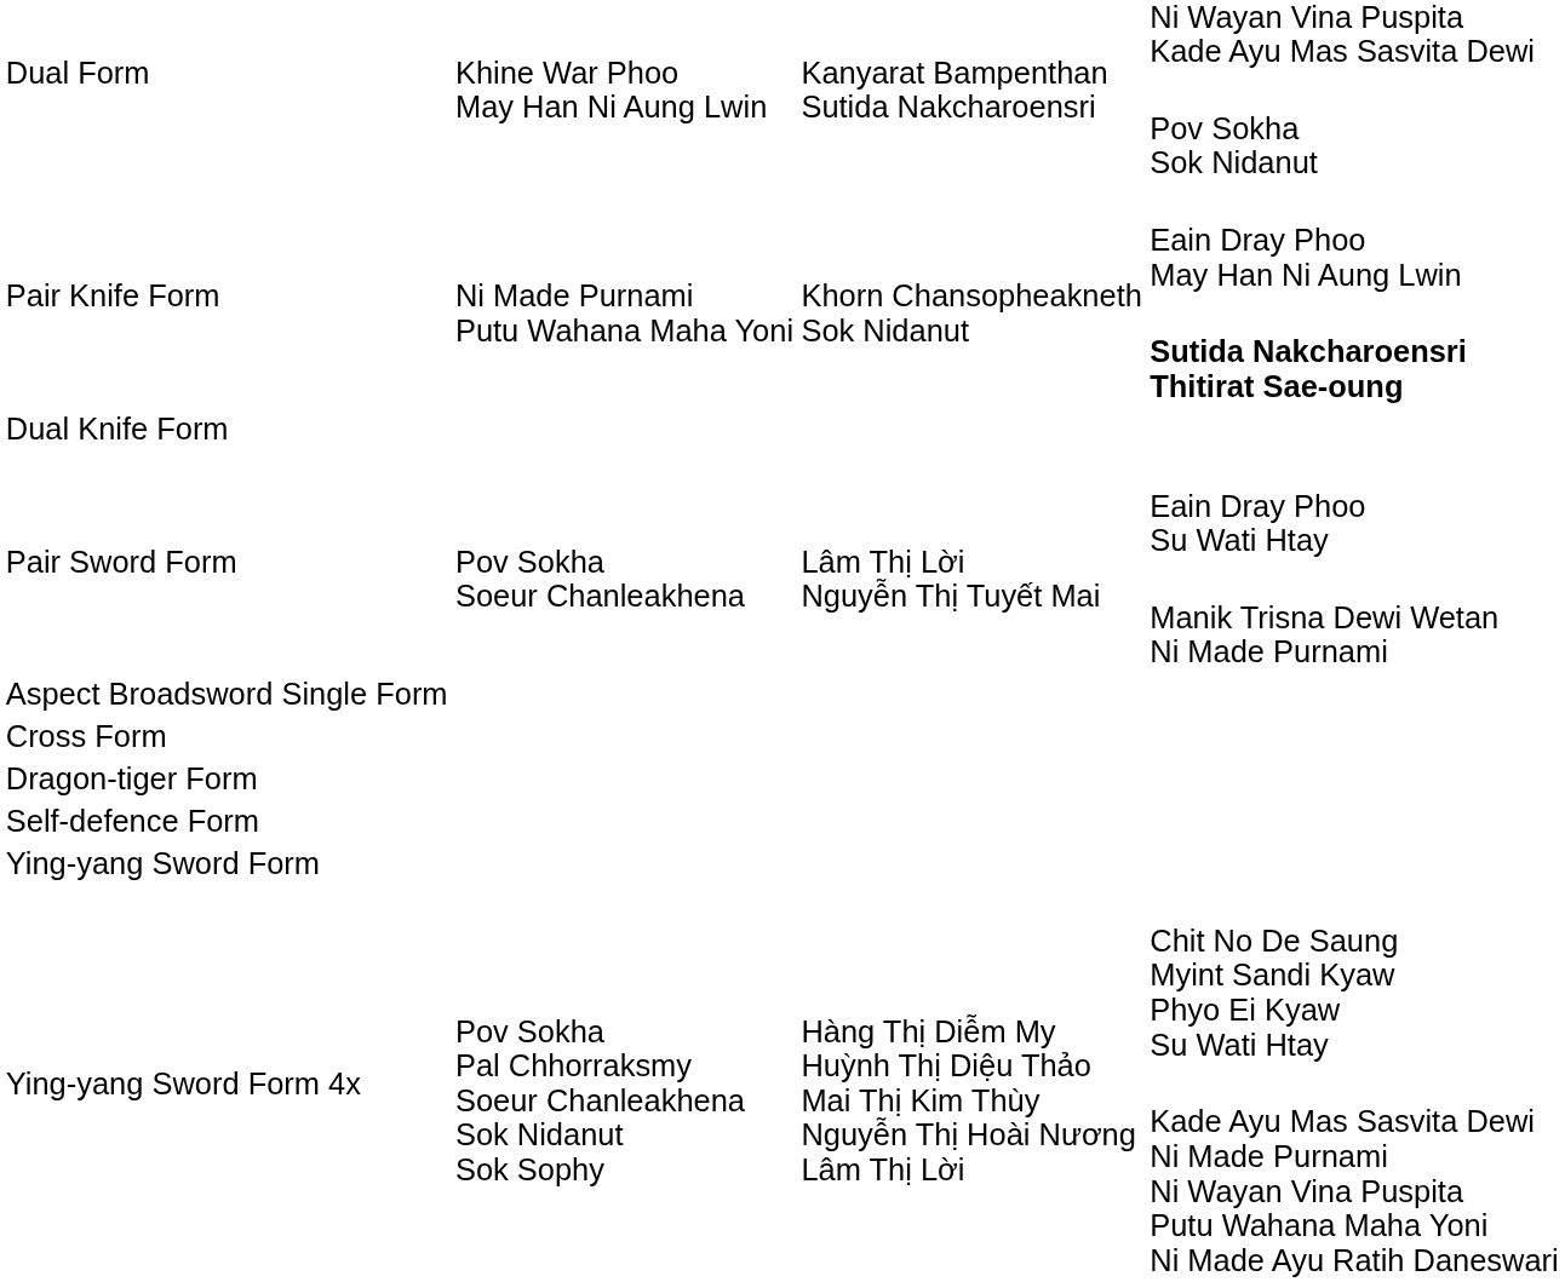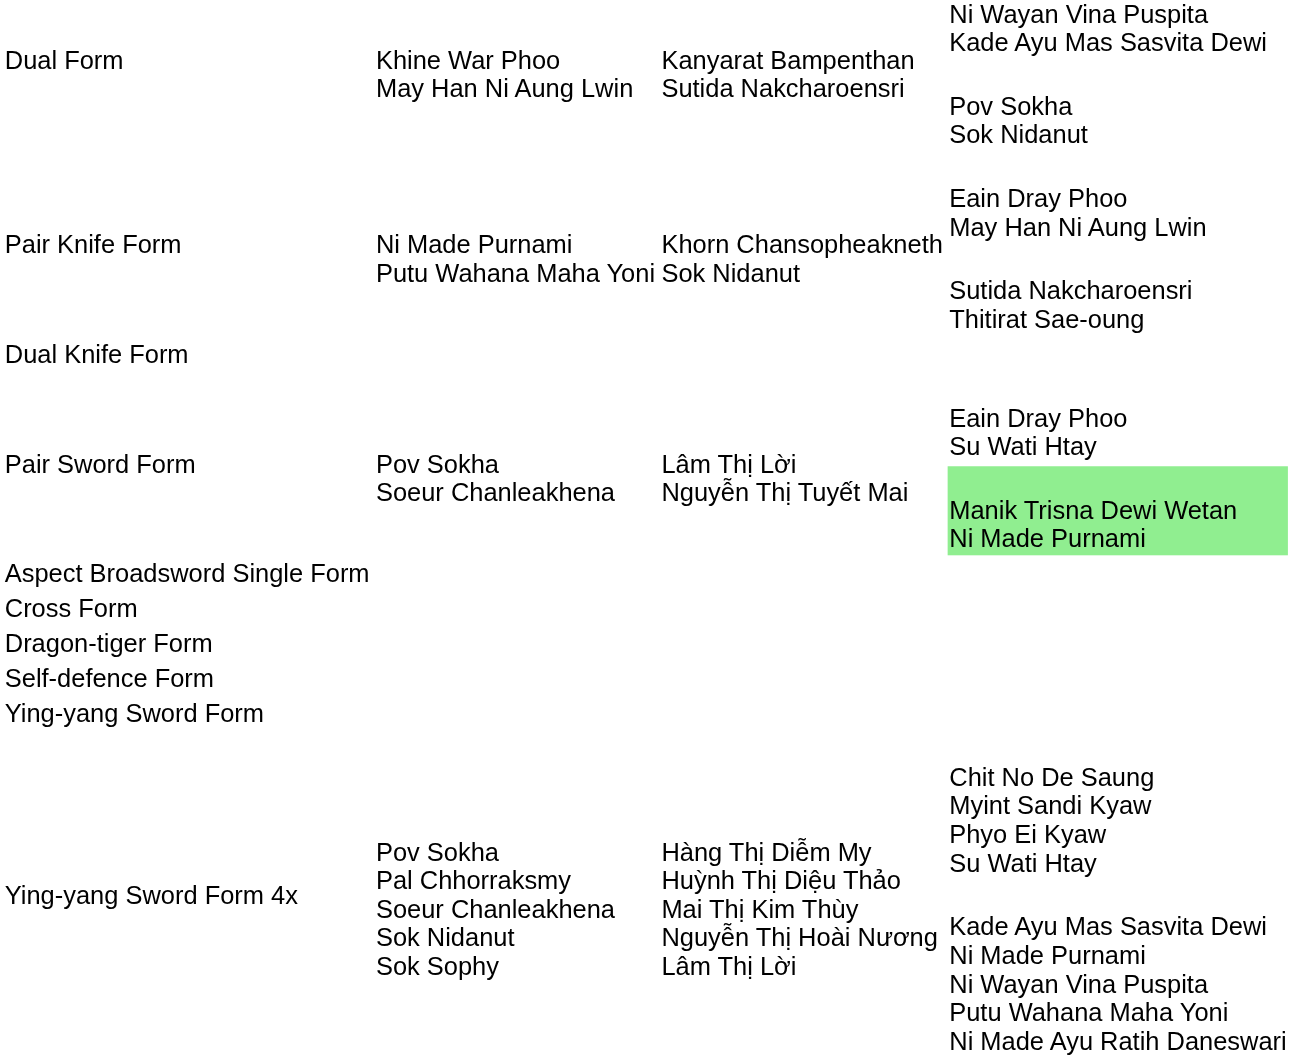Pair Knife Form / Sutida Nakcharoensri Thitirat Sae-oung | column 4: bold -> normal
Pair Sword Form / Manik Trisna Dewi Wetan Ni Made Purnami | column 4: no background -> lightgreen background
